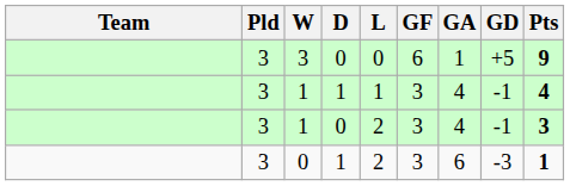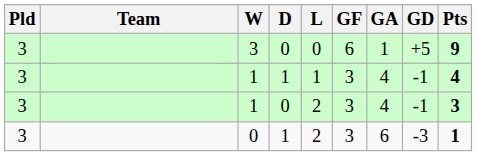columns swapped: Team <-> Pld
